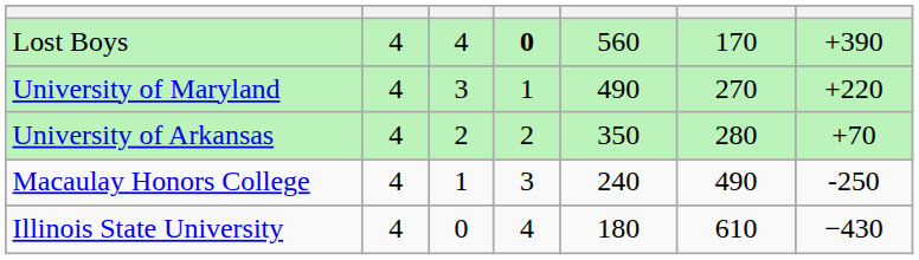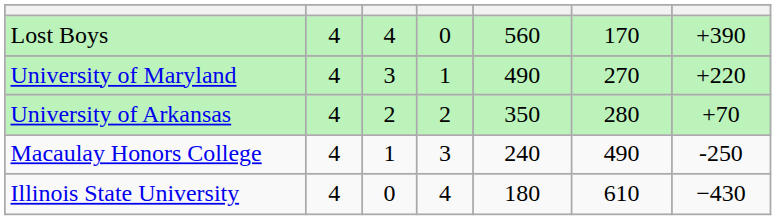Lost Boys | column 4: bold -> normal
